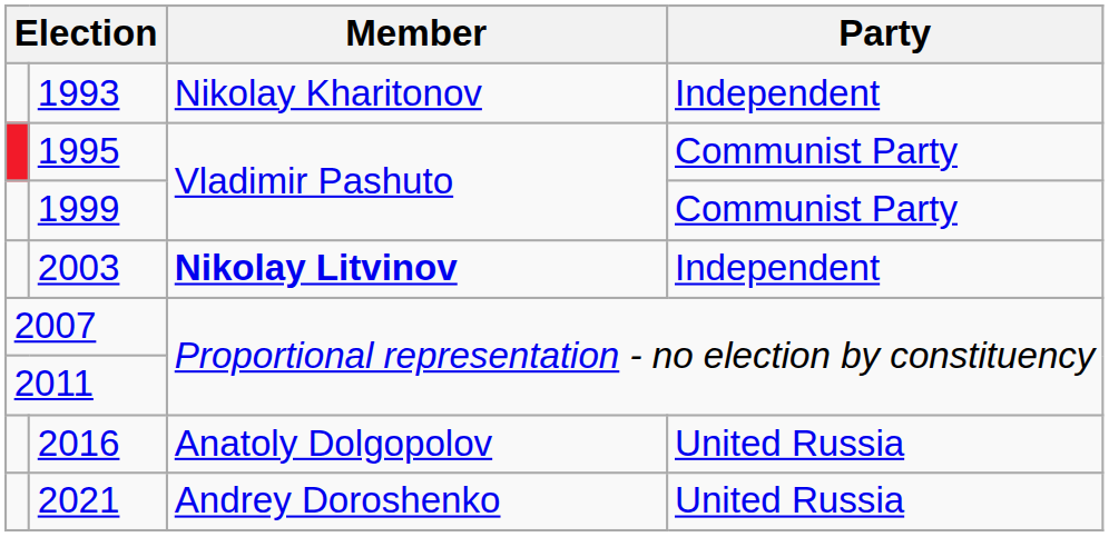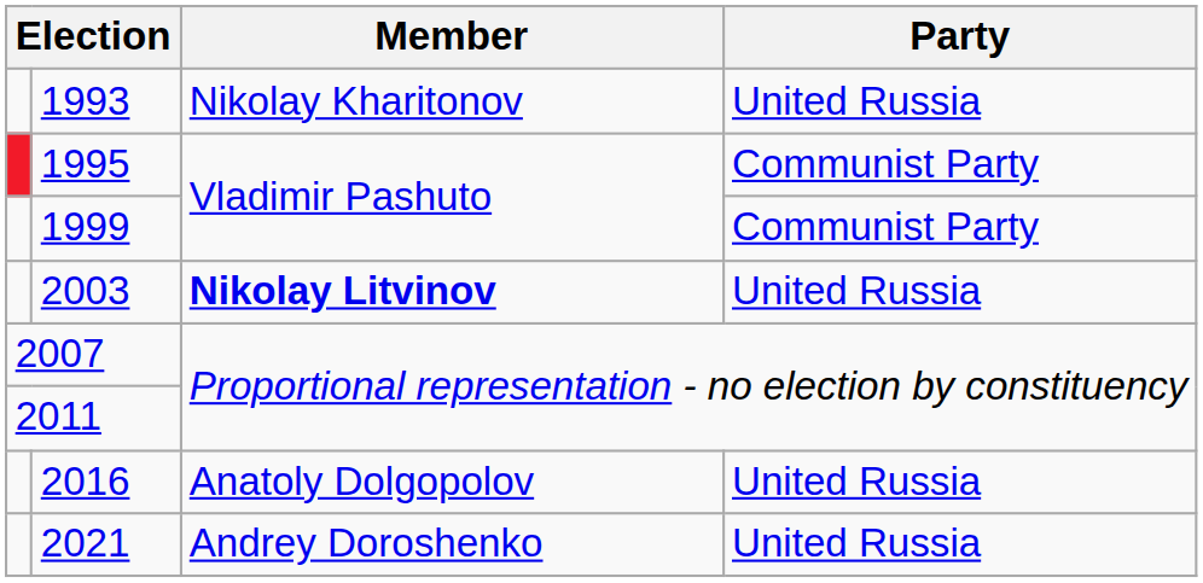1993 | Party: Independent -> United Russia
2003 | Party: Independent -> United Russia
